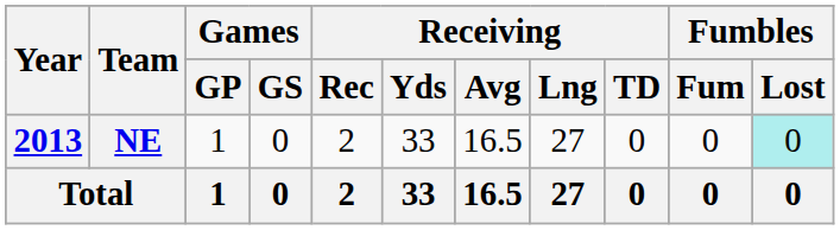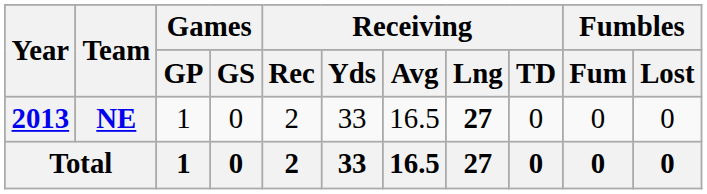NE | Receiving / Lng: normal -> bold
NE | Fumbles / Lost: paleturquoise background -> no background
